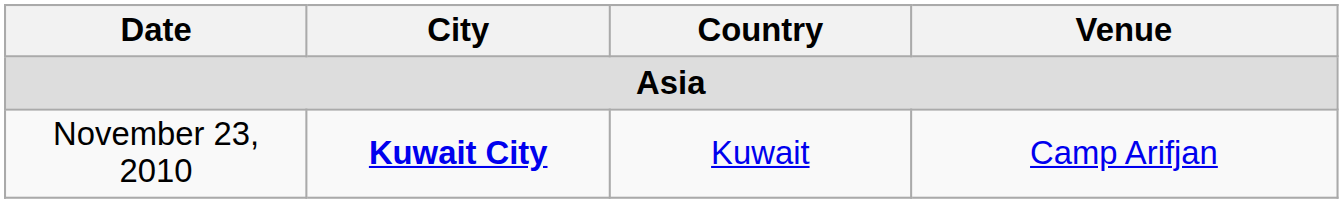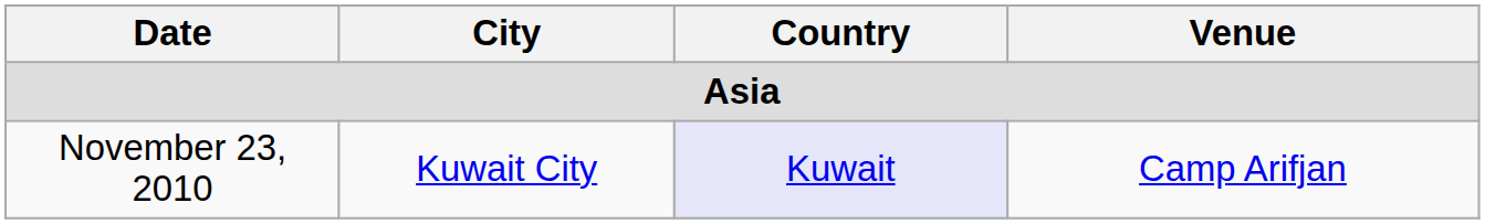November 23, 2010 | City: bold -> normal
November 23, 2010 | Country: no background -> lavender background
